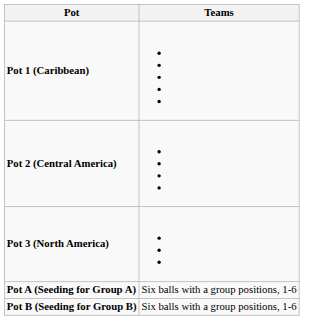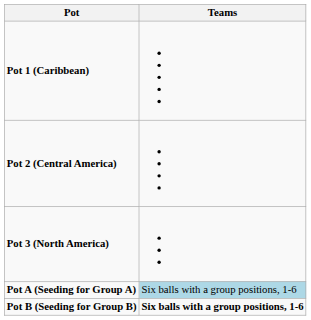Pot A (Seeding for Group A) | Teams: no background -> lightblue background
Pot B (Seeding for Group B) | Teams: normal -> bold
